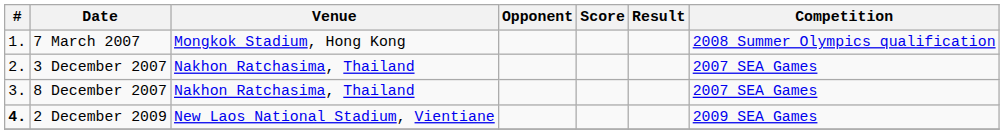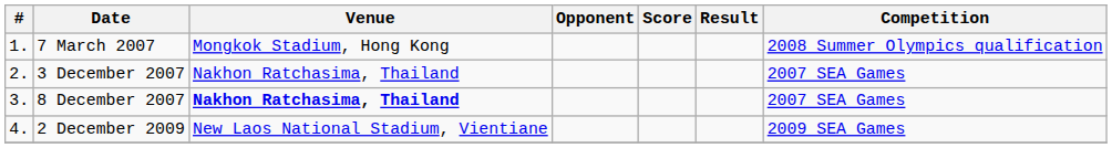8 December 2007 | Venue: normal -> bold
2 December 2009 | #: bold -> normal
